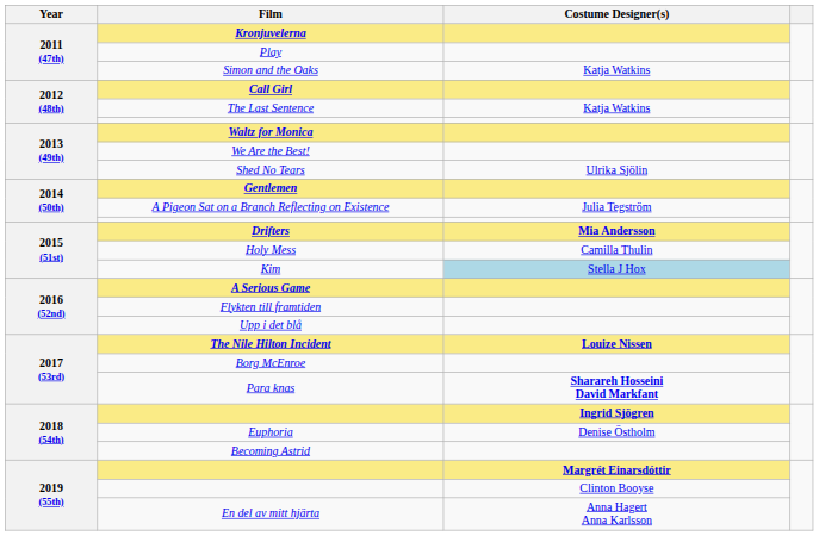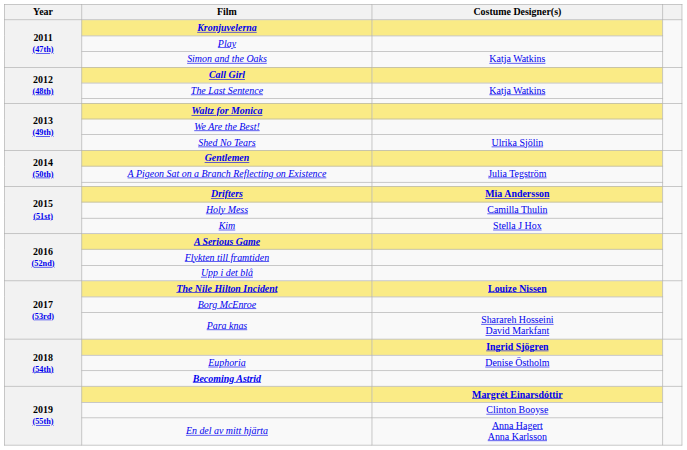Kim | Costume Designer(s): lightblue background -> no background
Para knas | Costume Designer(s): bold -> normal
Becoming Astrid | Film: normal -> bold
